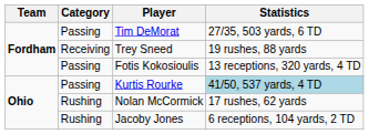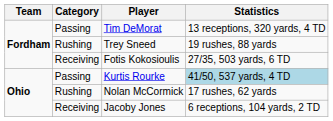Tim DeMorat | Statistics: 27/35, 503 yards, 6 TD -> 13 receptions, 320 yards, 4 TD
Trey Sneed | Category: Receiving -> Rushing
Fotis Kokosioulis | Category: Passing -> Receiving
Fotis Kokosioulis | Statistics: 13 receptions, 320 yards, 4 TD -> 27/35, 503 yards, 6 TD
Jacoby Jones | Category: Rushing -> Receiving
